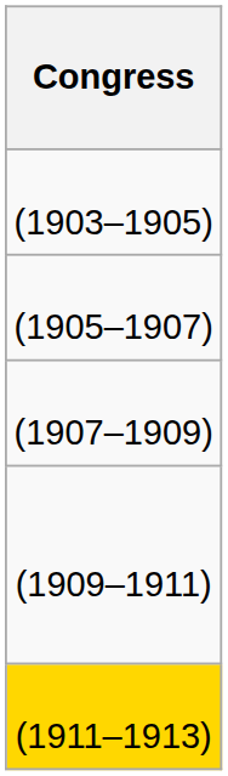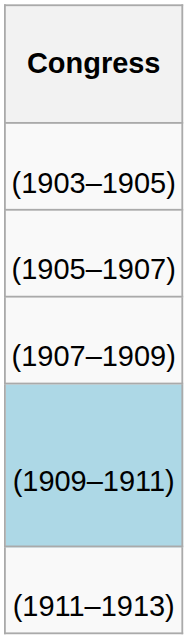row 5 | column 1: no background -> lightblue background
row 6 | column 1: gold background -> no background
